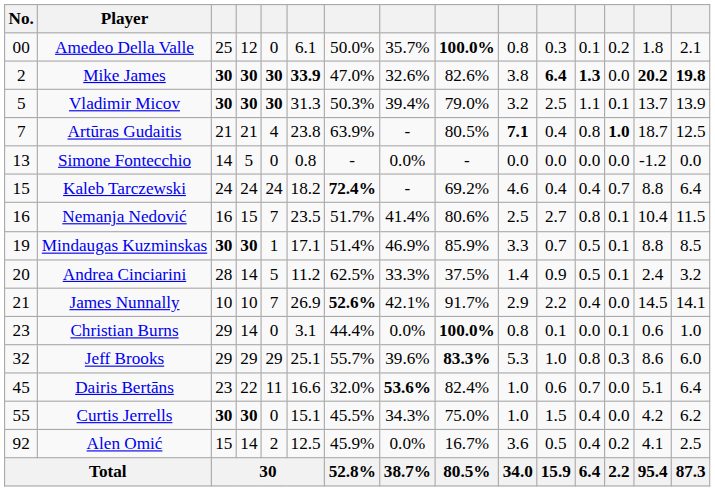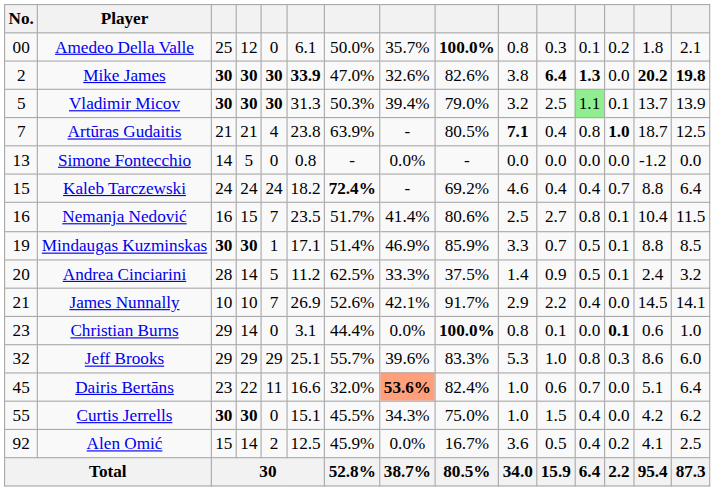Vladimir Micov | column 12: no background -> lightgreen background
James Nunnally | column 7: bold -> normal
Christian Burns | column 13: normal -> bold
Jeff Brooks | column 9: bold -> normal
Dairis Bertāns | column 8: no background -> lightsalmon background
